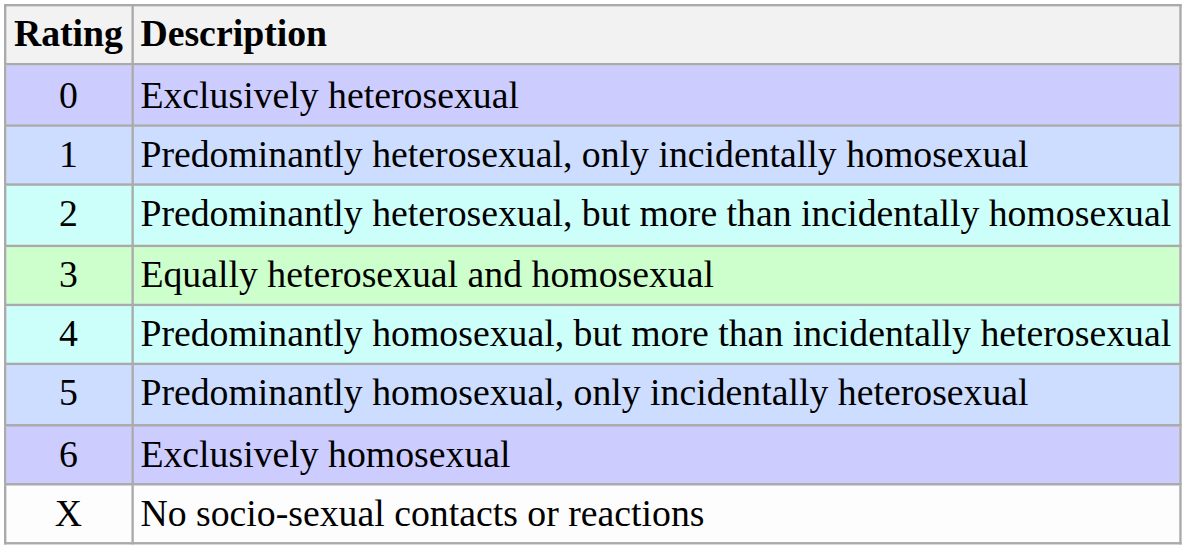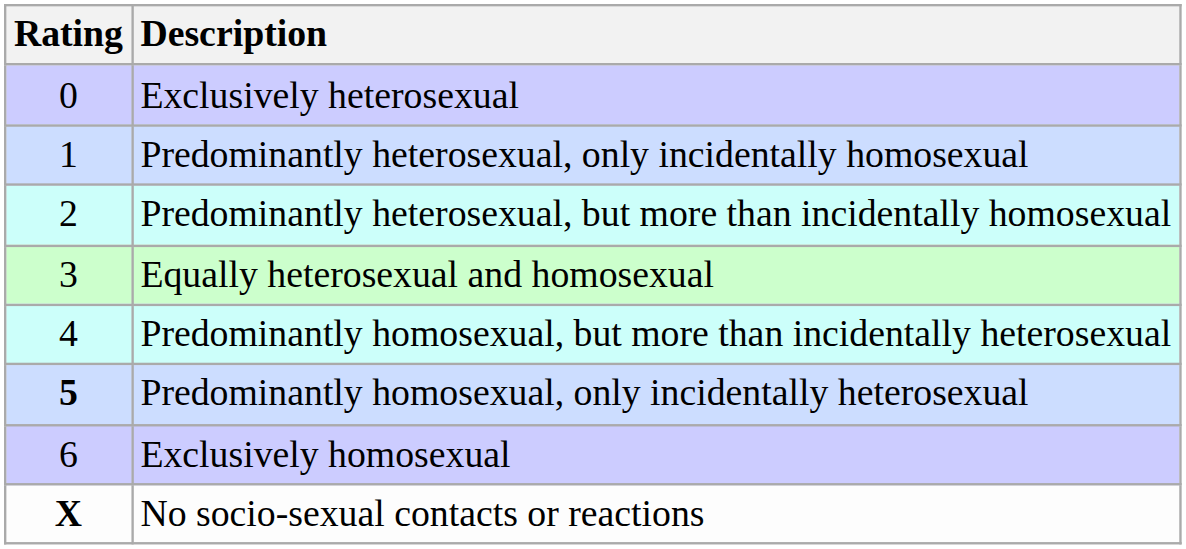Predominantly homosexual, only incidentally heterosexual | Rating: normal -> bold
No socio-sexual contacts or reactions | Rating: normal -> bold
